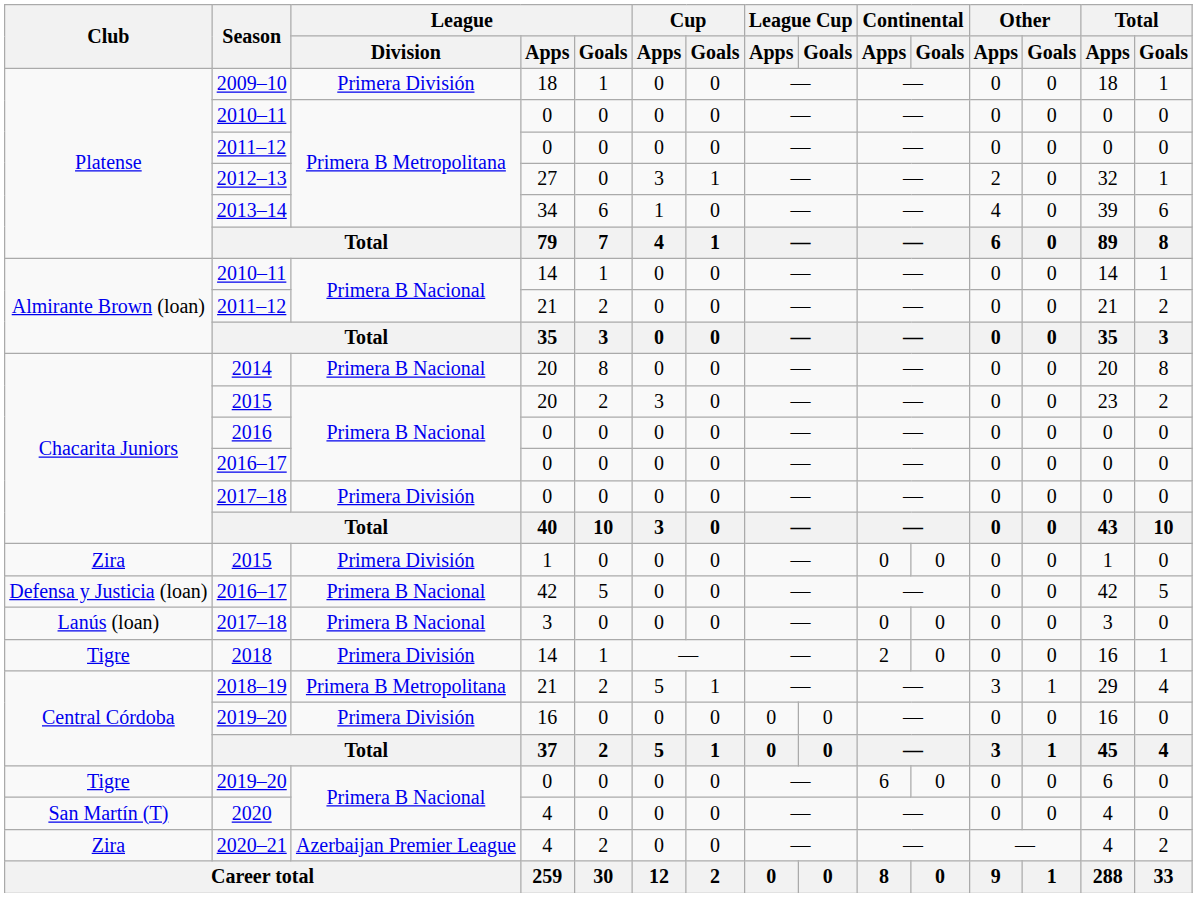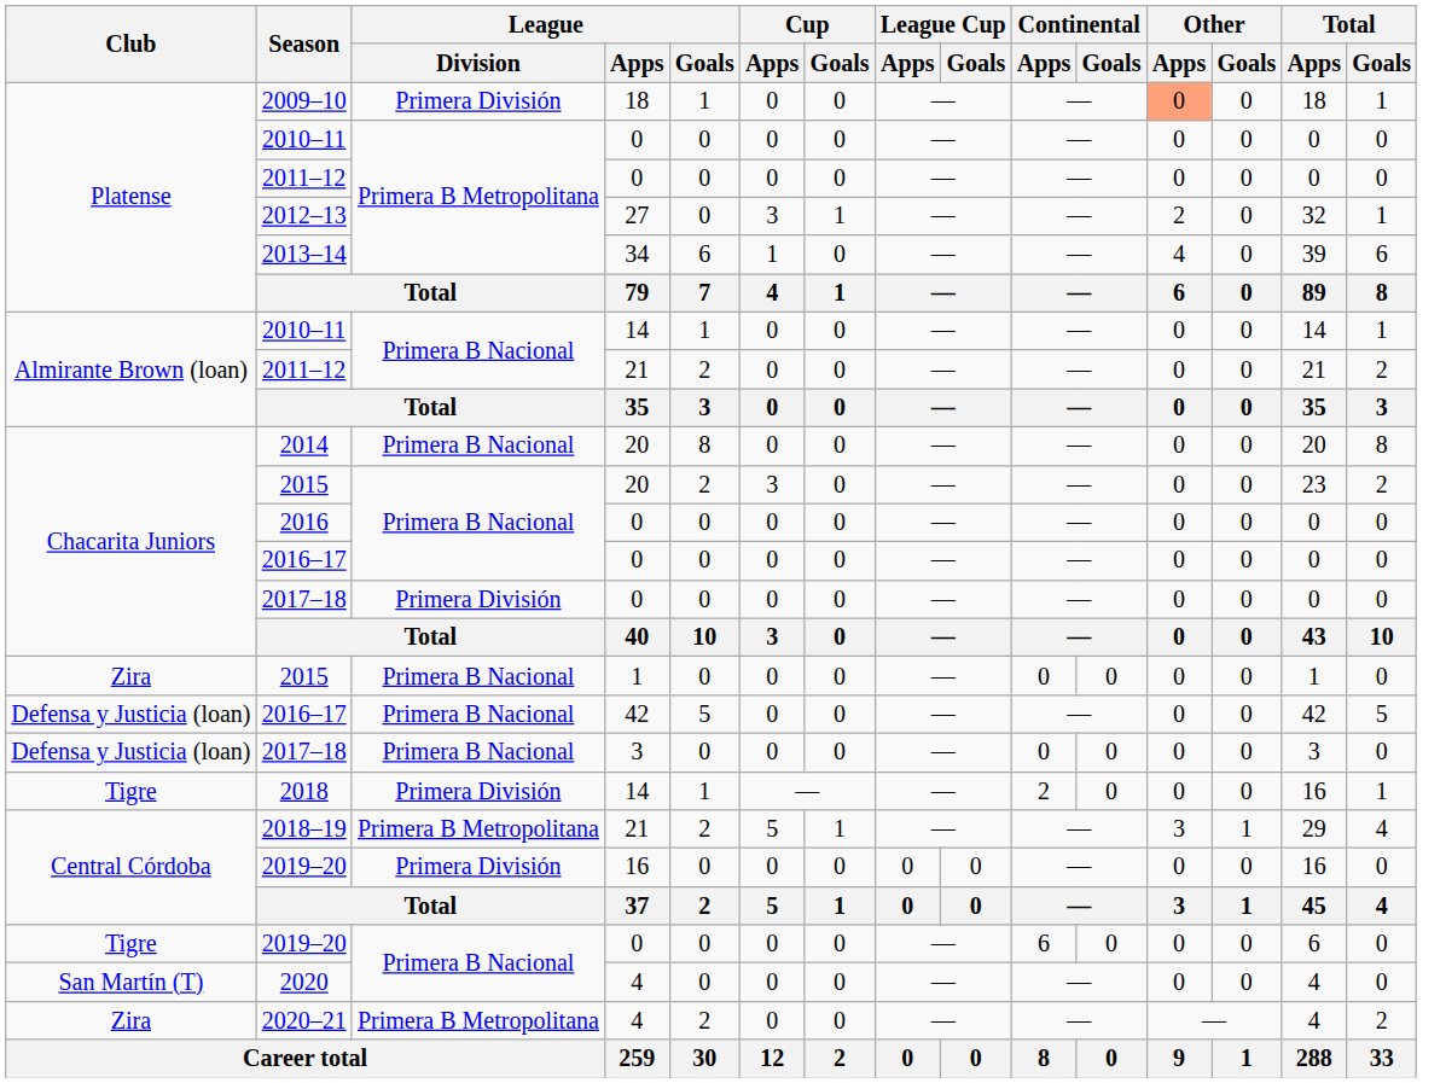2009–10 | Other / Apps: no background -> lightsalmon background
2015 / 1 | League / Division: Primera División -> Primera B Nacional
2017–18 / 3 | Club: Lanús (loan) -> Defensa y Justicia (loan)
2020–21 | League / Division: Azerbaijan Premier League -> Primera B Metropolitana
